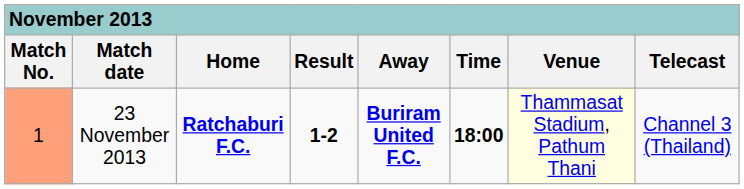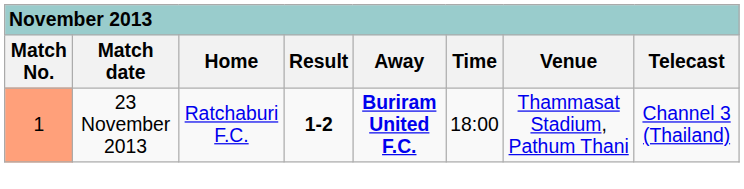23 November 2013 | Home: bold -> normal
23 November 2013 | Time: bold -> normal
23 November 2013 | Venue: lightyellow background -> no background
